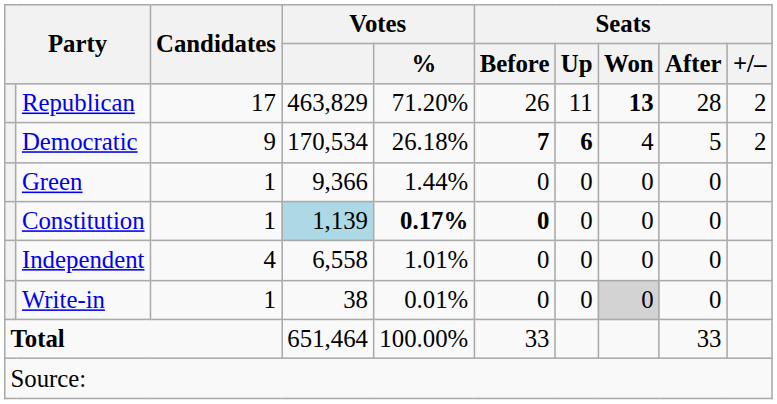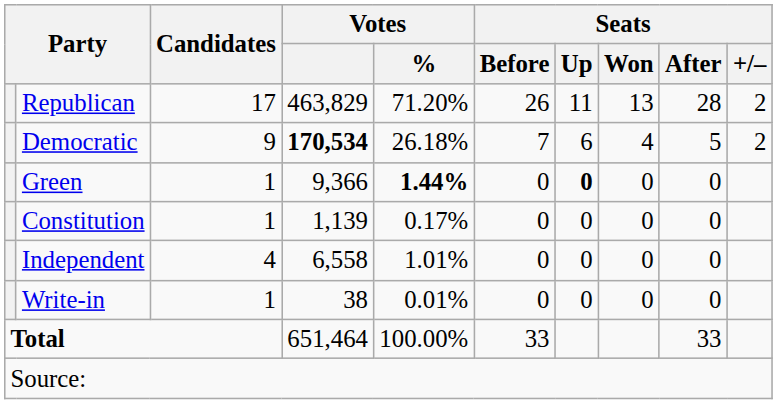Republican | Seats / Won: bold -> normal
Democratic | Votes: normal -> bold
Democratic | Seats / Before: bold -> normal
Democratic | Seats / Up: bold -> normal
Green | Votes / %: normal -> bold
Green | Seats / Up: normal -> bold
Constitution | Votes: lightblue background -> no background
Constitution | Votes / %: bold -> normal
Constitution | Seats / Before: bold -> normal
Write-in | Seats / Won: lightgrey background -> no background
